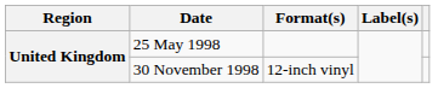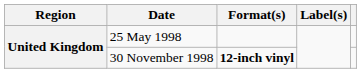30 November 1998 | Format(s): normal -> bold
